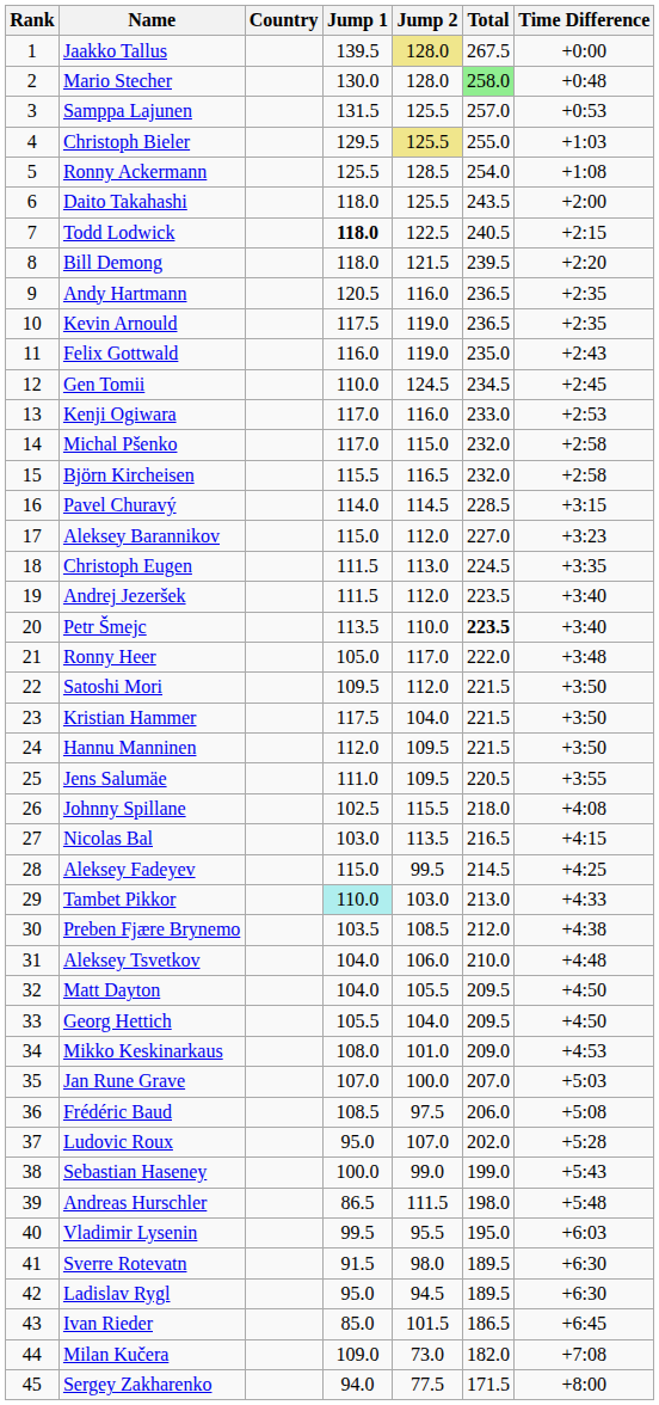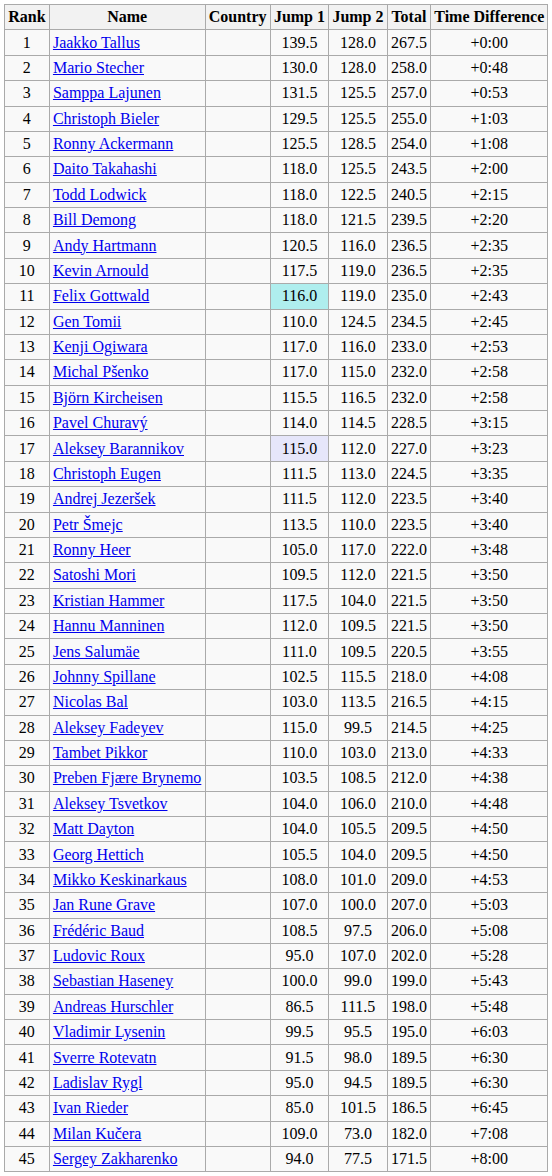Jaakko Tallus | Jump 2: khaki background -> no background
Mario Stecher | Total: lightgreen background -> no background
Christoph Bieler | Jump 2: khaki background -> no background
Todd Lodwick | Jump 1: bold -> normal
Felix Gottwald | Jump 1: no background -> paleturquoise background
Aleksey Barannikov | Jump 1: no background -> lavender background
Petr Šmejc | Total: bold -> normal
Tambet Pikkor | Jump 1: paleturquoise background -> no background
